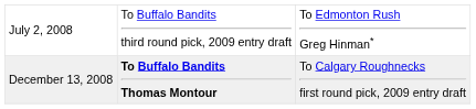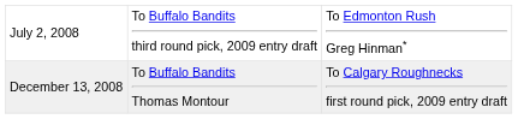December 13, 2008 | column 2: bold -> normal
